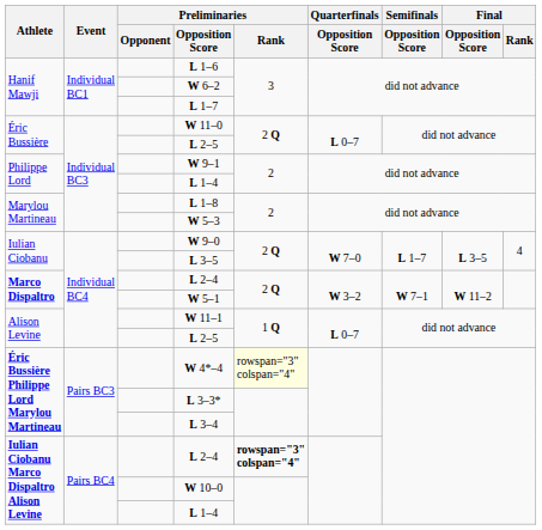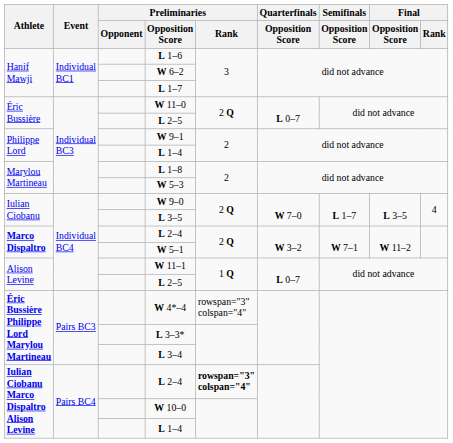W 4*–4 | Preliminaries / Rank: lightyellow background -> no background
